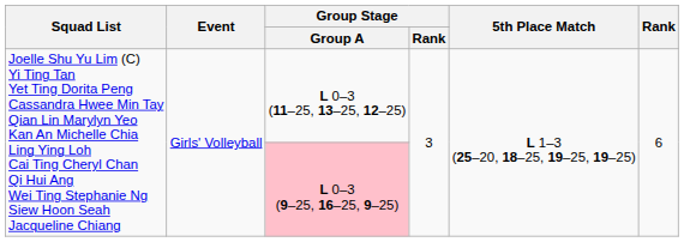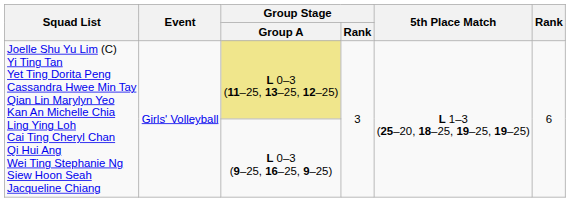L 0–3 (11–25, 13–25, 12–25) | Group Stage / Group A: no background -> khaki background
L 0–3 (9–25, 16–25, 9–25) | Group Stage / Group A: pink background -> no background
